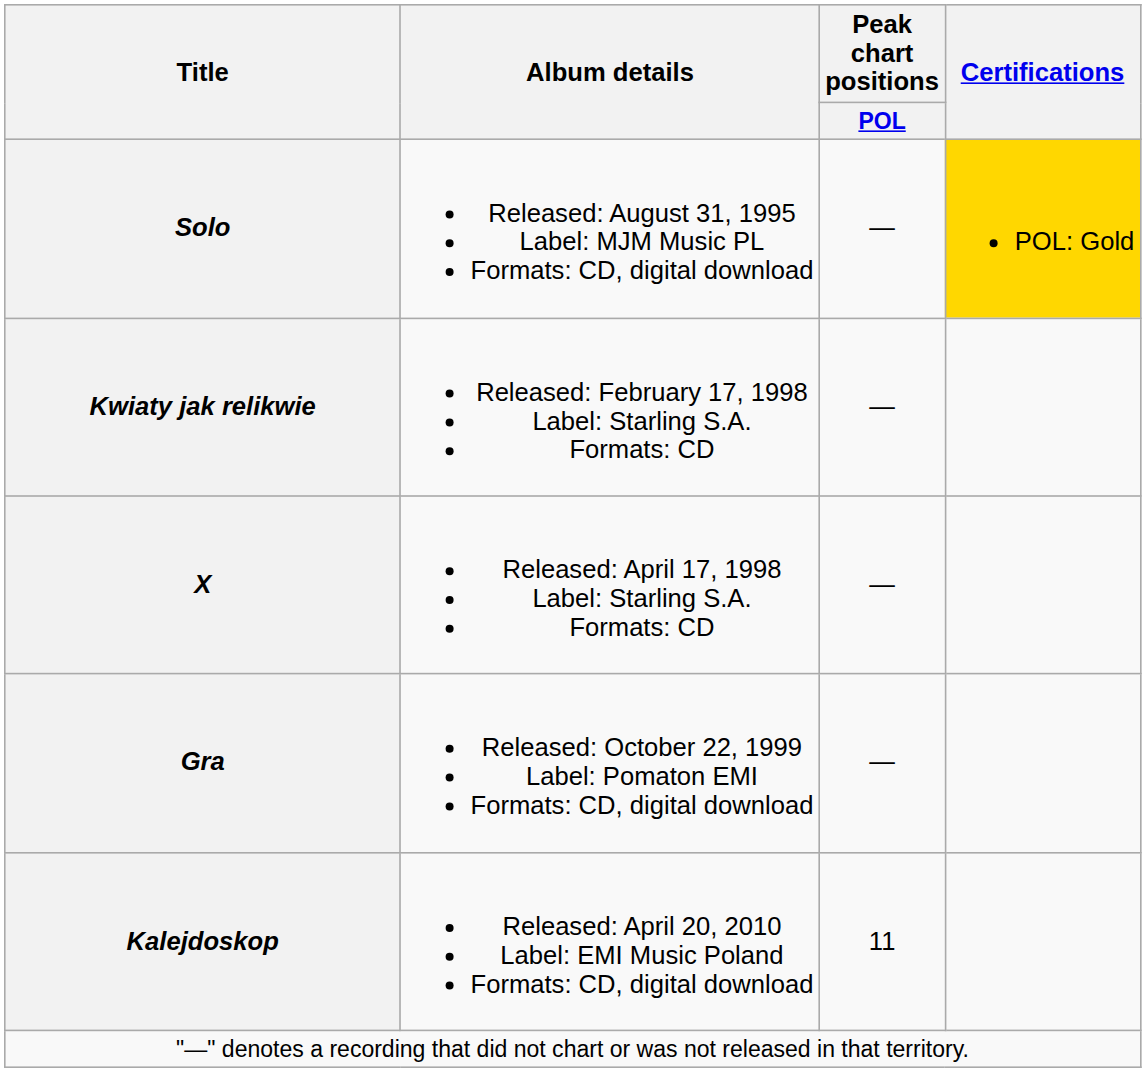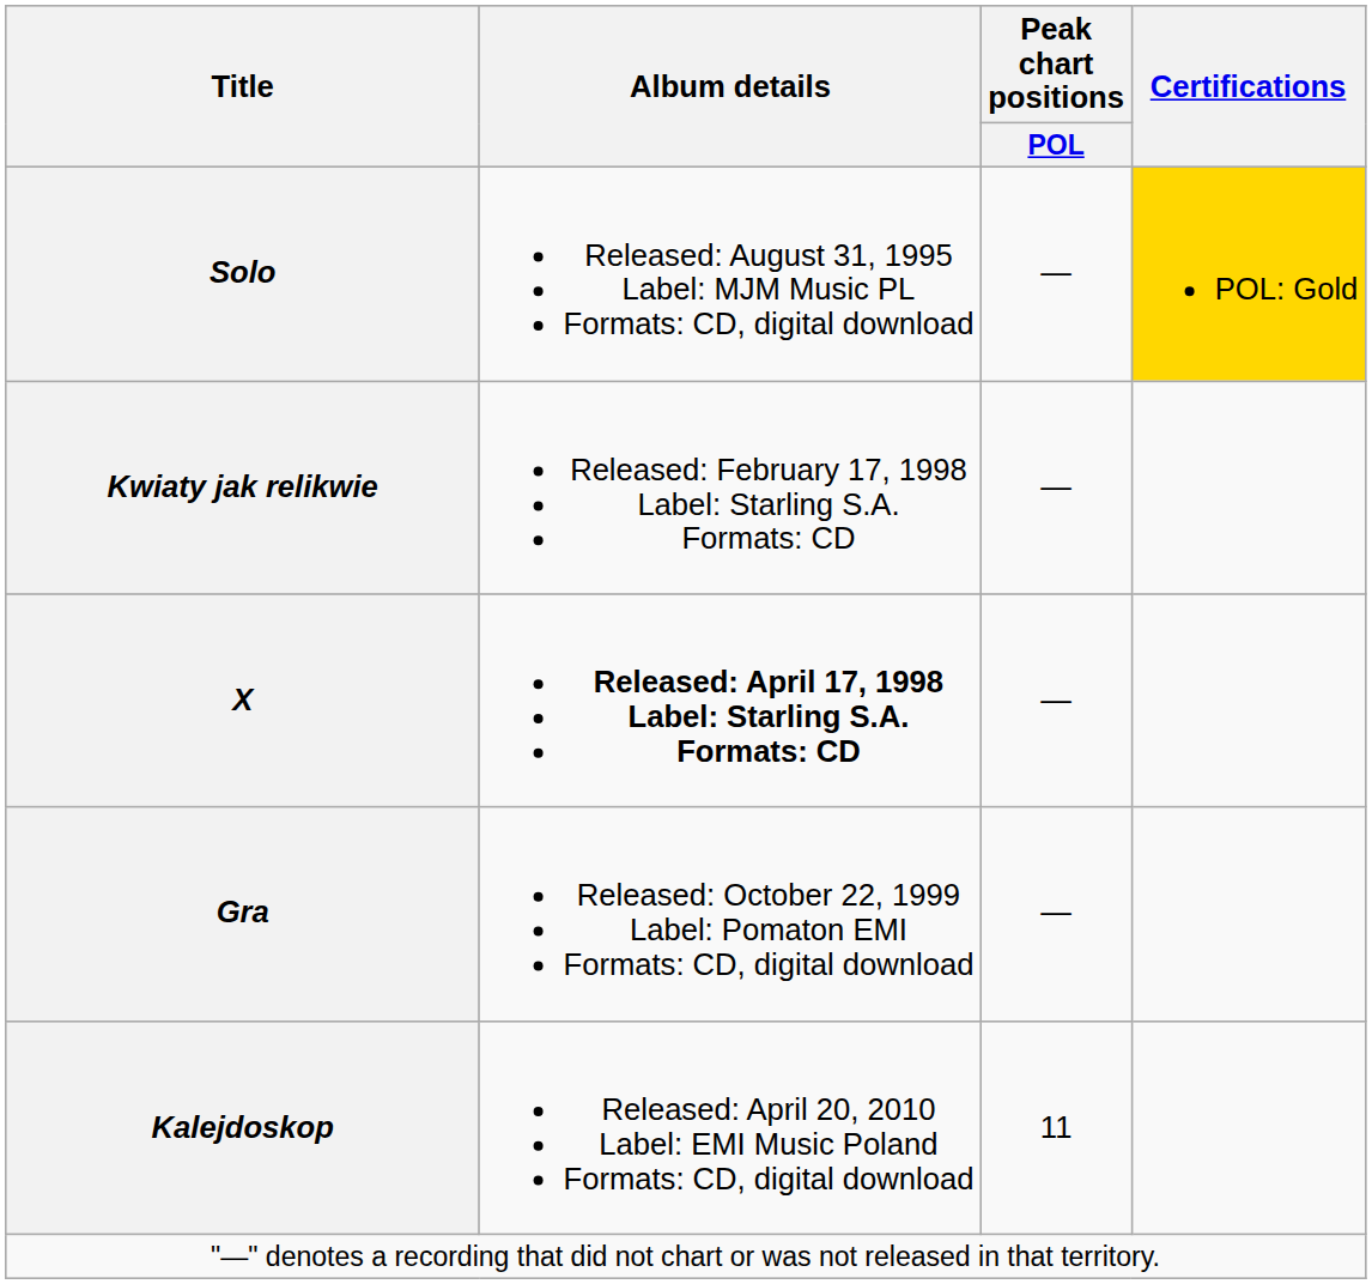X | Album details: normal -> bold
